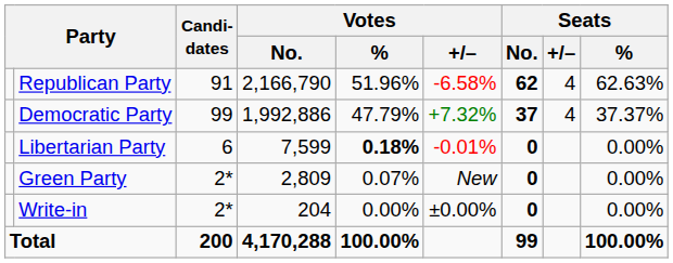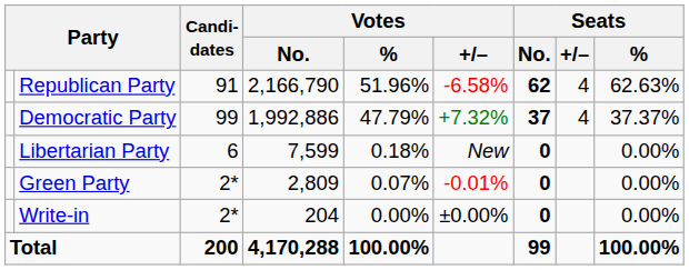Libertarian Party | Votes / %: bold -> normal
Libertarian Party | Votes / +/–: -0.01% -> New
Green Party | Votes / +/–: New -> -0.01%
